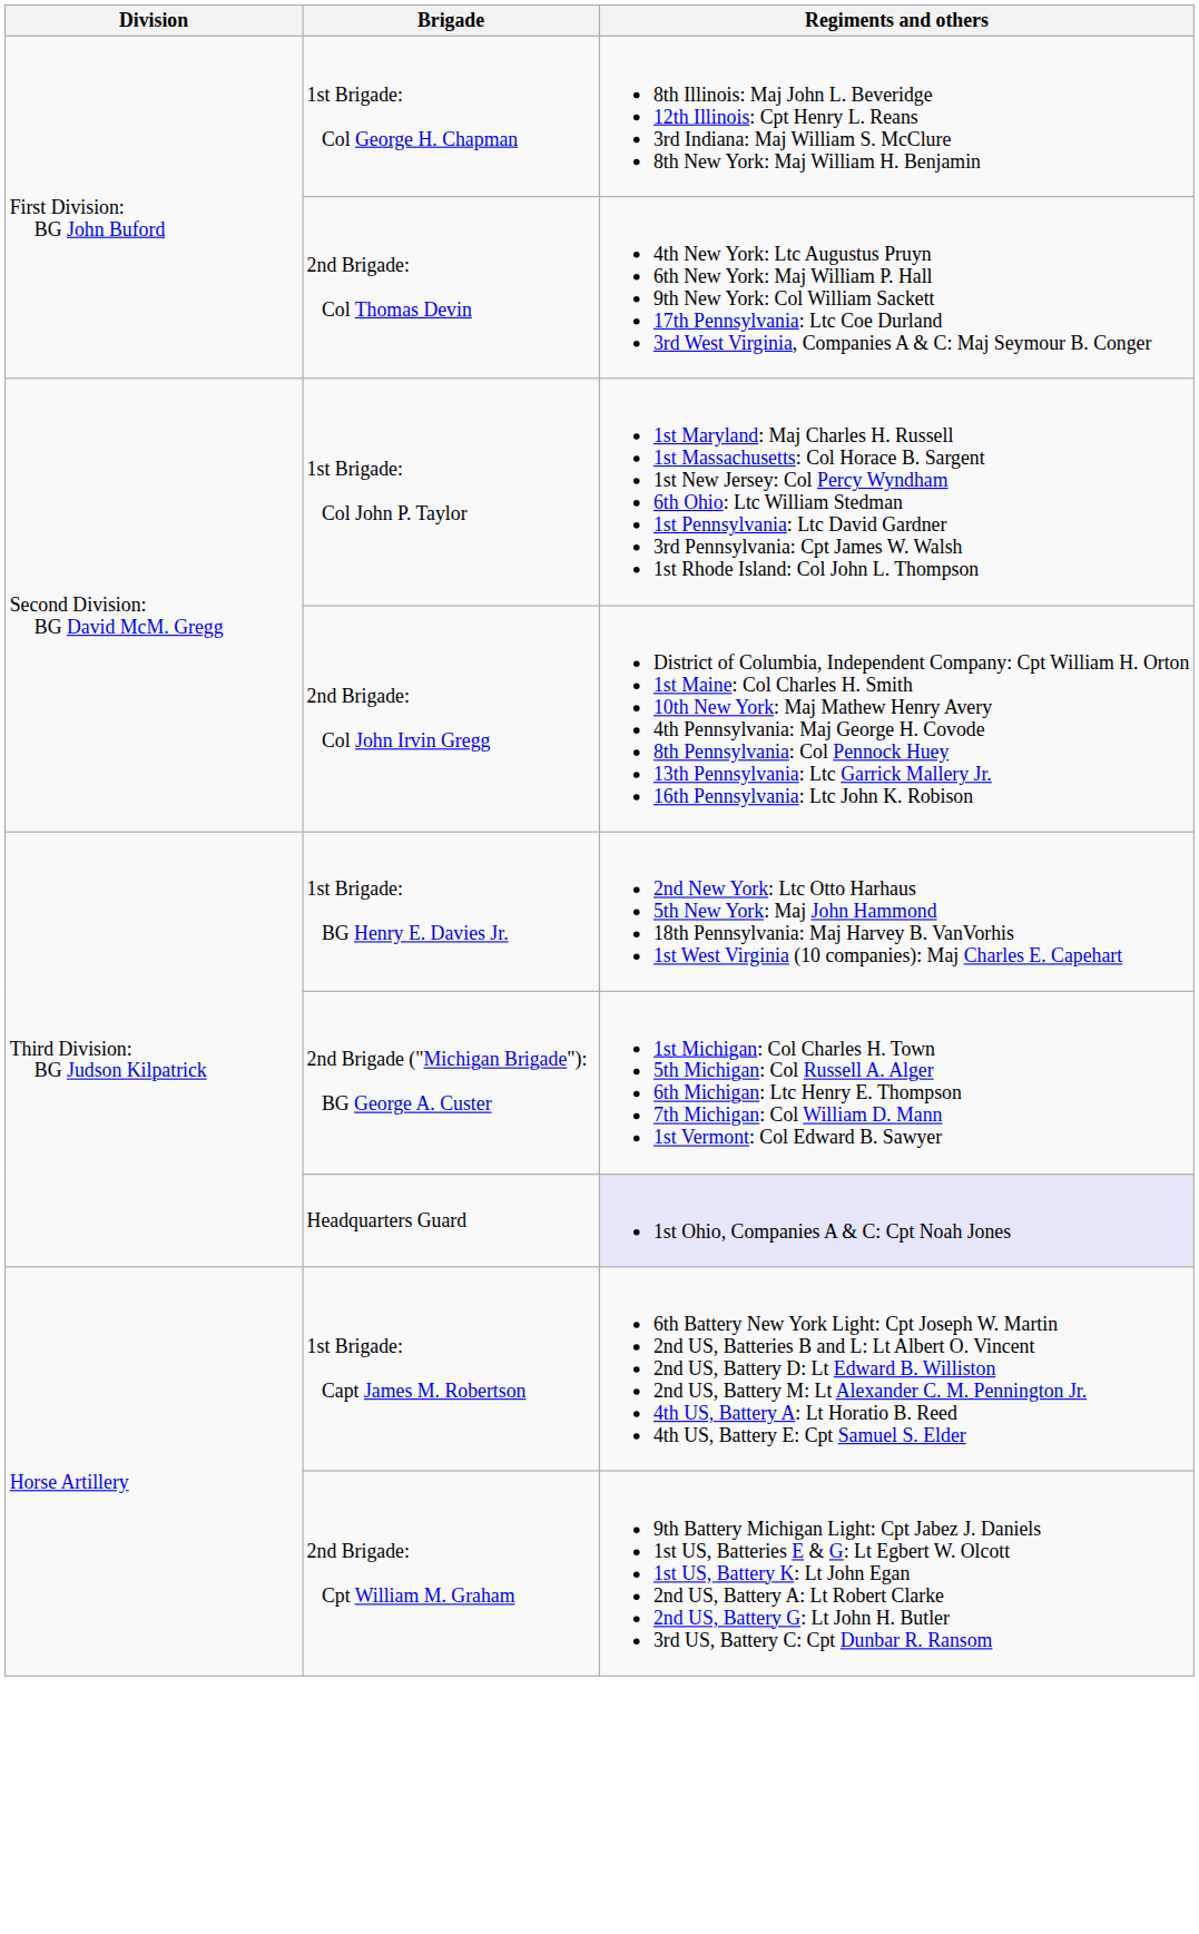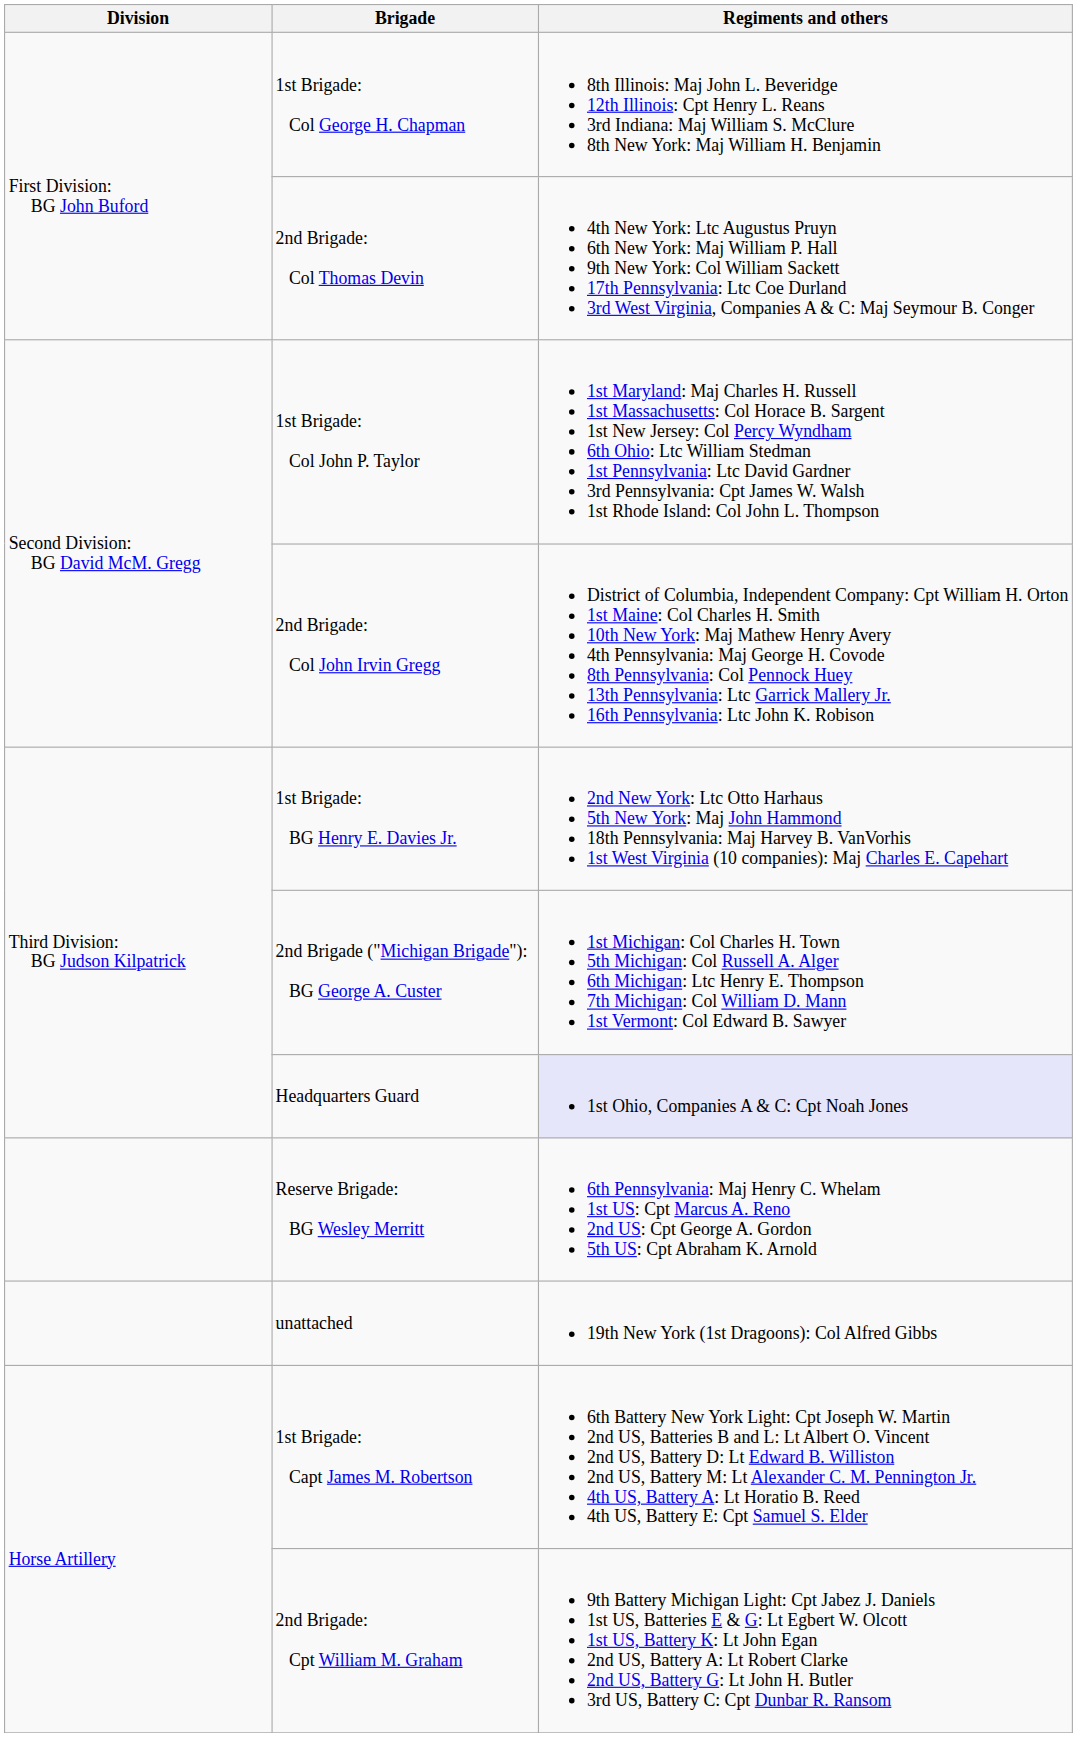+ row: Reserve Brigade: BG Wesley Merritt | 6th Pennsylvania: Maj Henry C. Whelam 1st US: Cpt Marcus A. Reno 2nd US: Cpt George A. Gordon 5th US: Cpt Abraham K. Arnold
+ row: unattached | 19th New York (1st Dragoons): Col Alfred Gibbs
